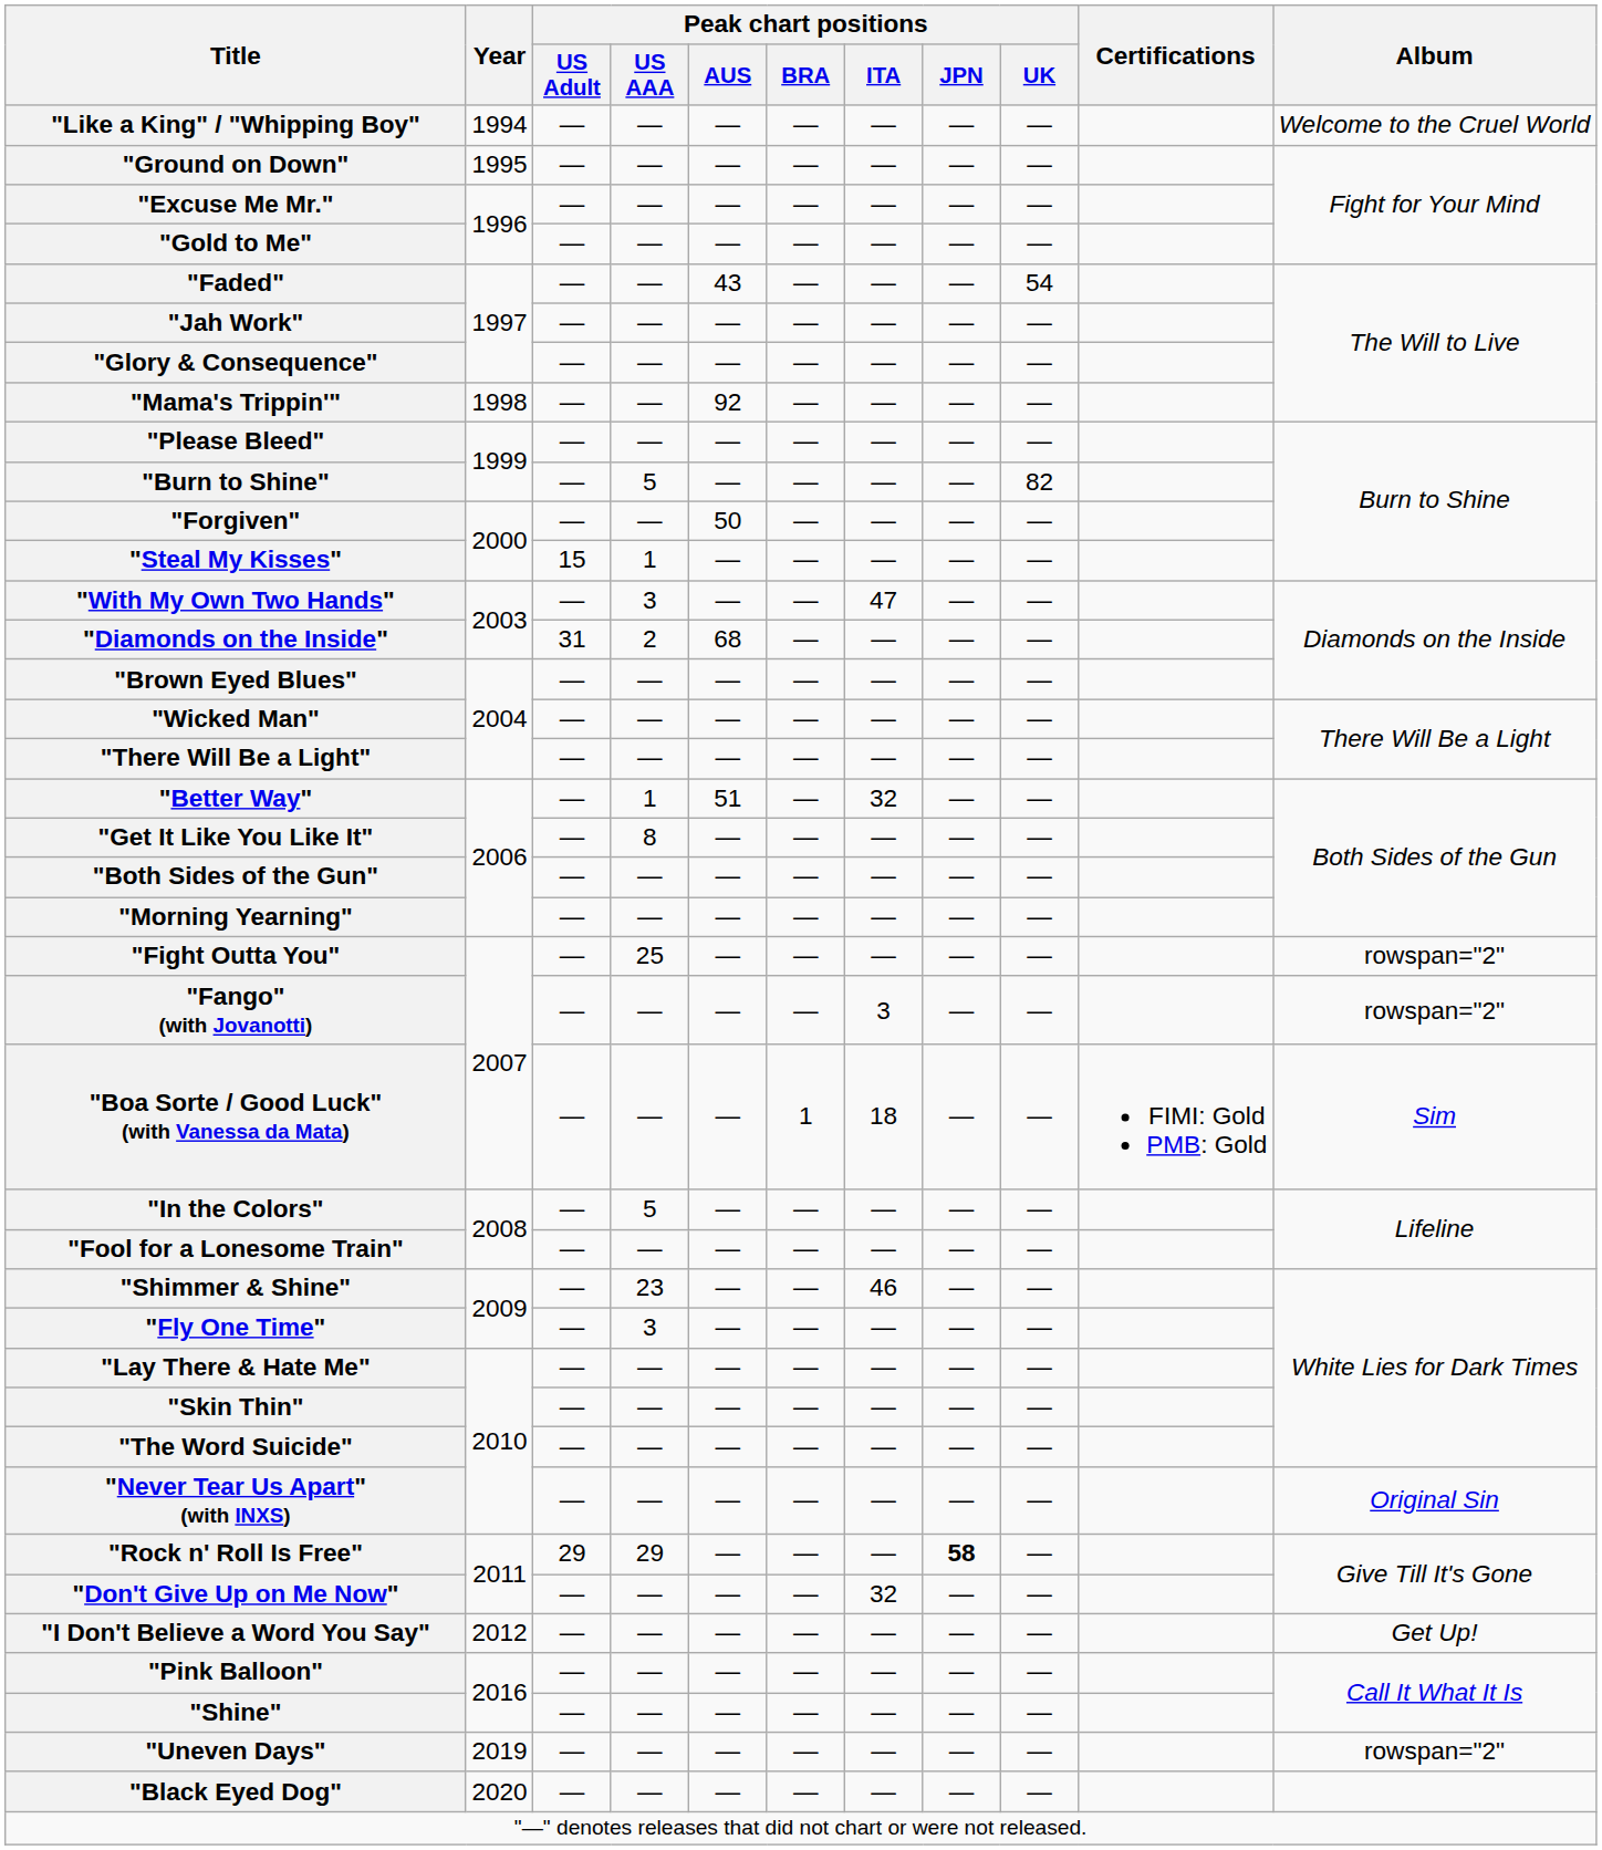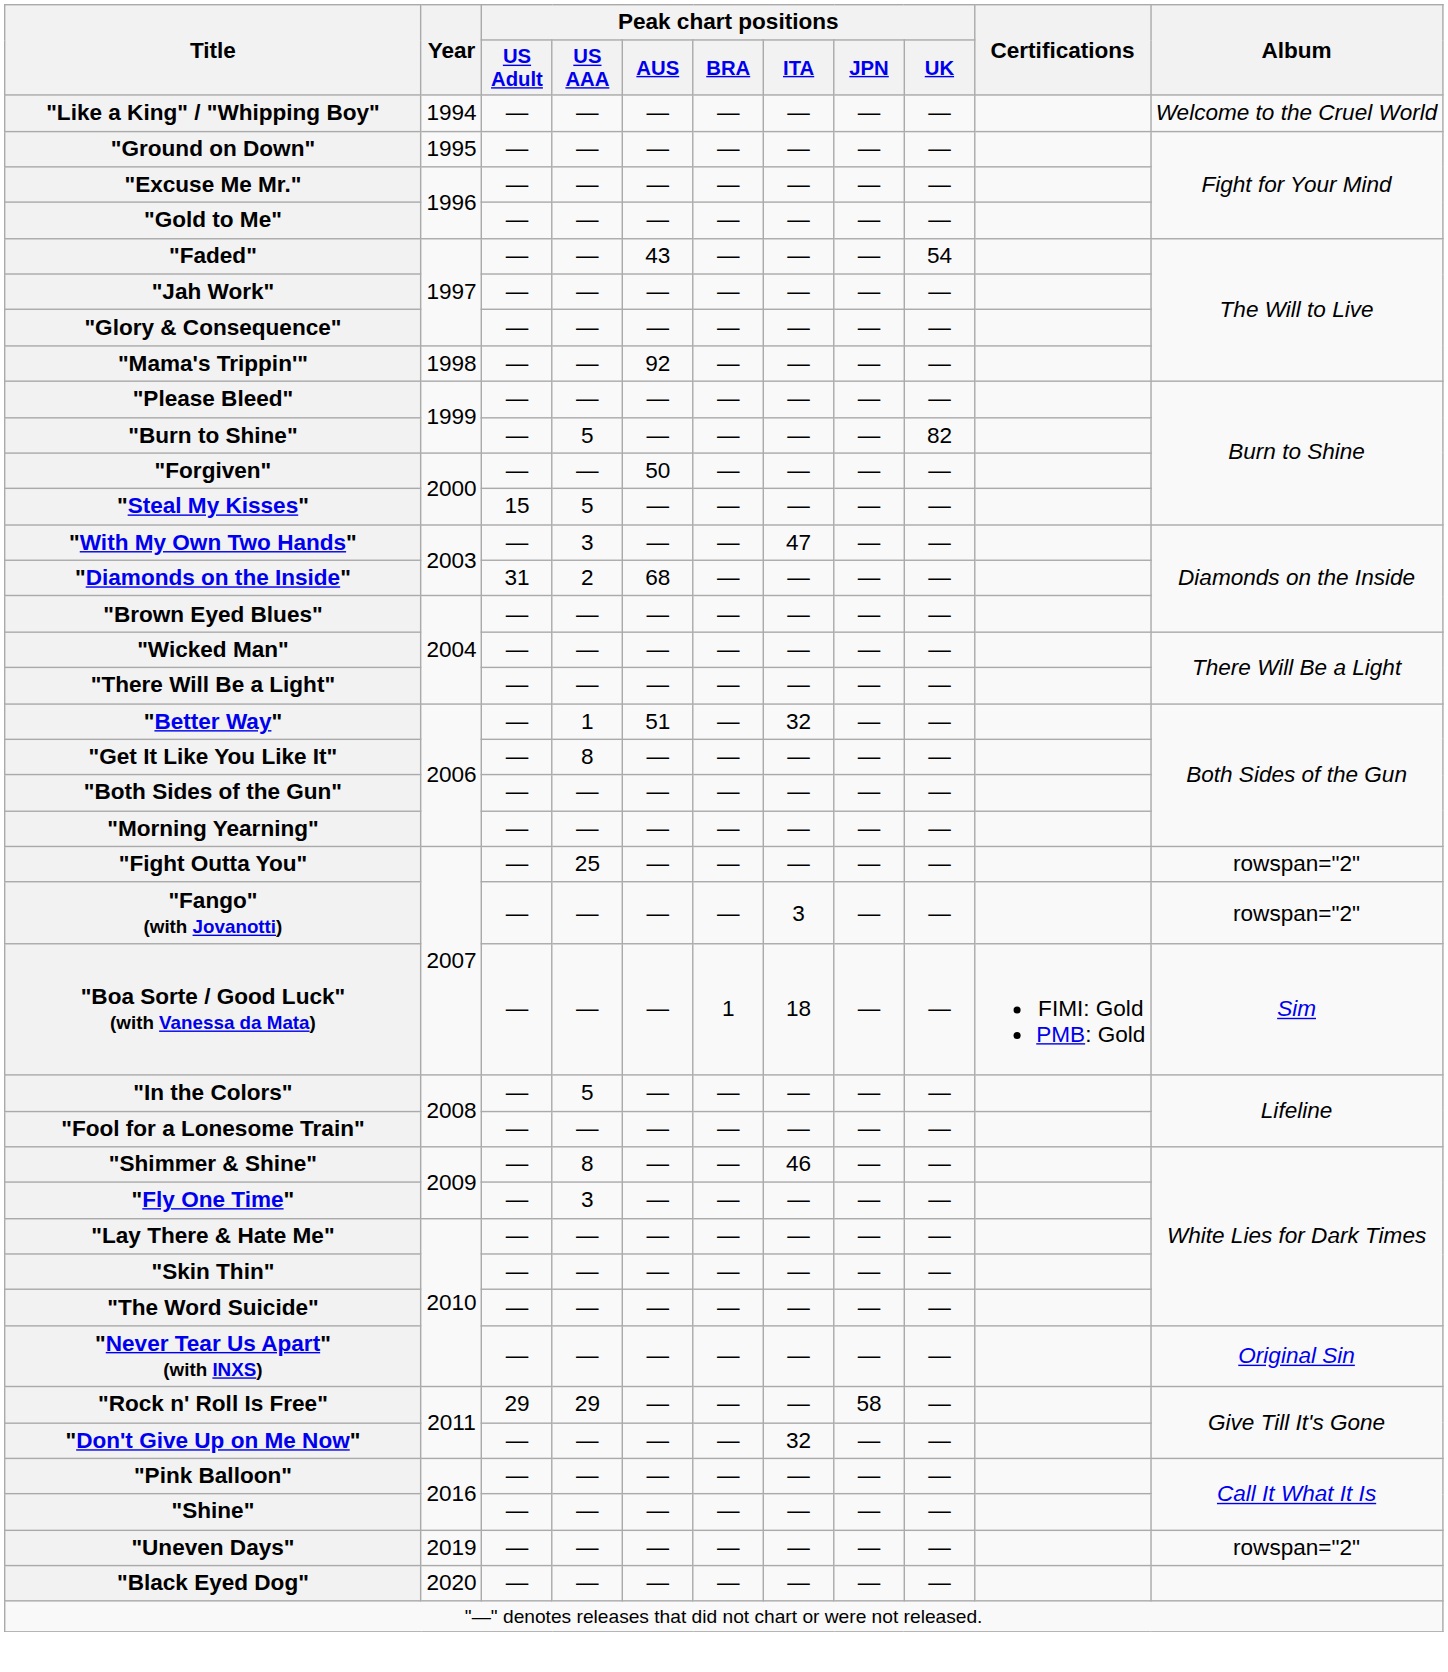"Steal My Kisses" | Peak chart positions / US AAA: 1 -> 5
"Shimmer & Shine" | Peak chart positions / US AAA: 23 -> 8
"Rock n' Roll Is Free" | Peak chart positions / JPN: bold -> normal
- row: "I Don't Believe a Word You Say" | 2012 | — | — | — | — | — | — | — | Get Up!
